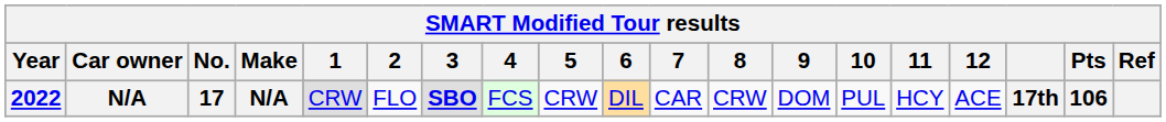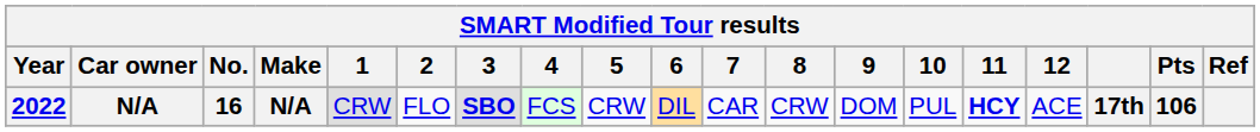row 3 | No.: 17 -> 16
row 3 | 11: normal -> bold
